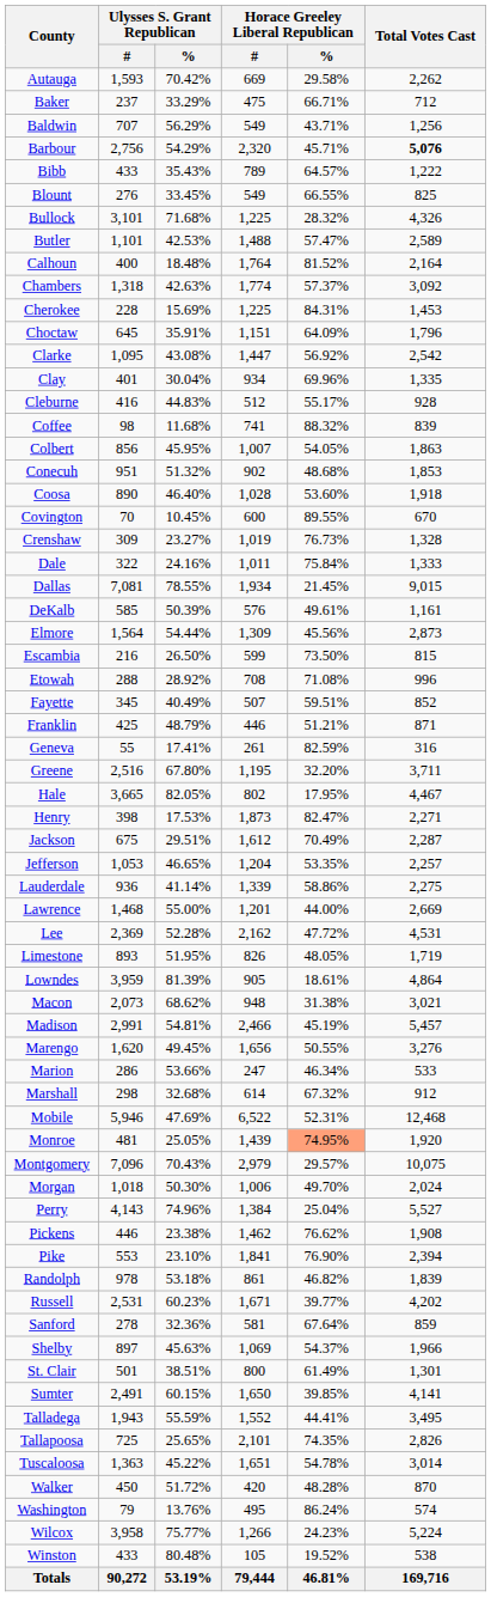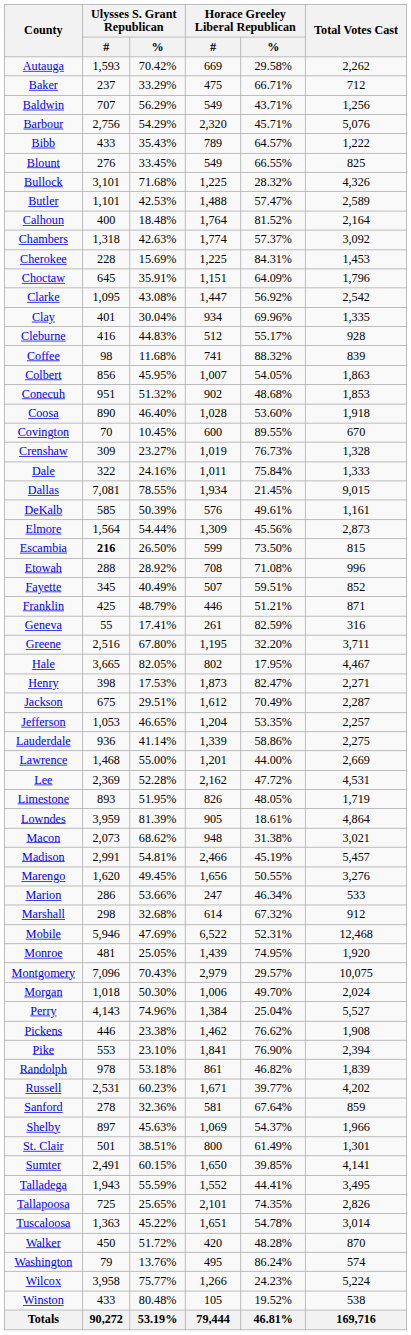Barbour | Total Votes Cast: bold -> normal
Escambia | Ulysses S. Grant Republican / #: normal -> bold
Monroe | Horace Greeley Liberal Republican / %: lightsalmon background -> no background
